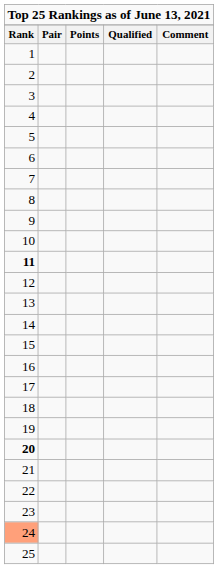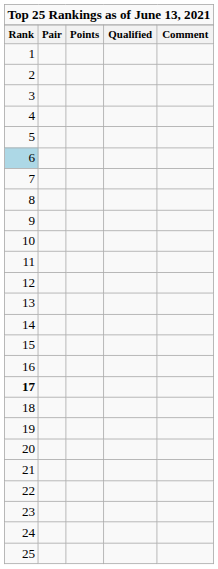6 | column 1: no background -> lightblue background
11 | column 1: bold -> normal
17 | column 1: normal -> bold
20 | column 1: bold -> normal
24 | column 1: lightsalmon background -> no background
